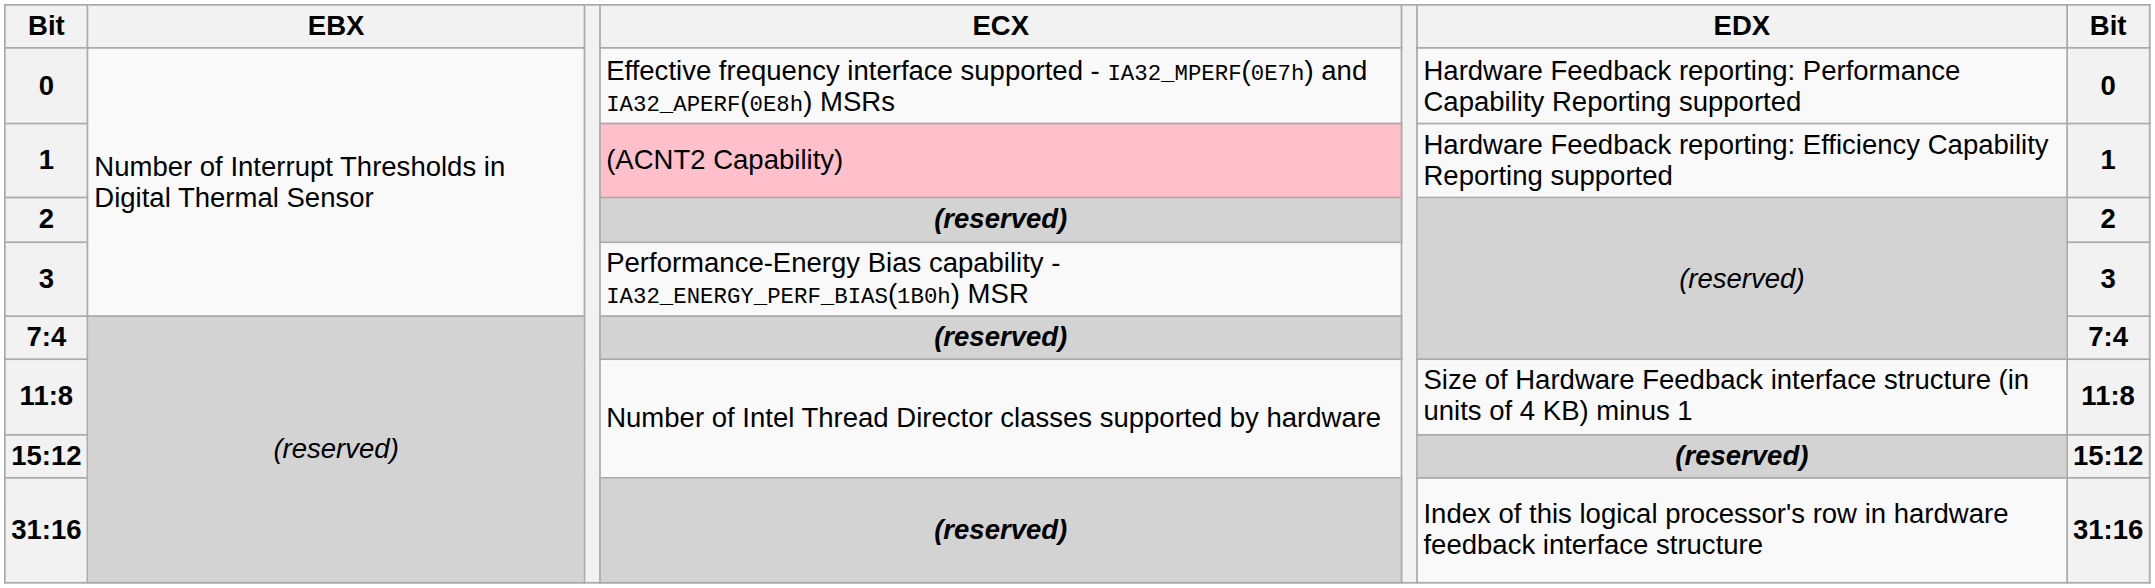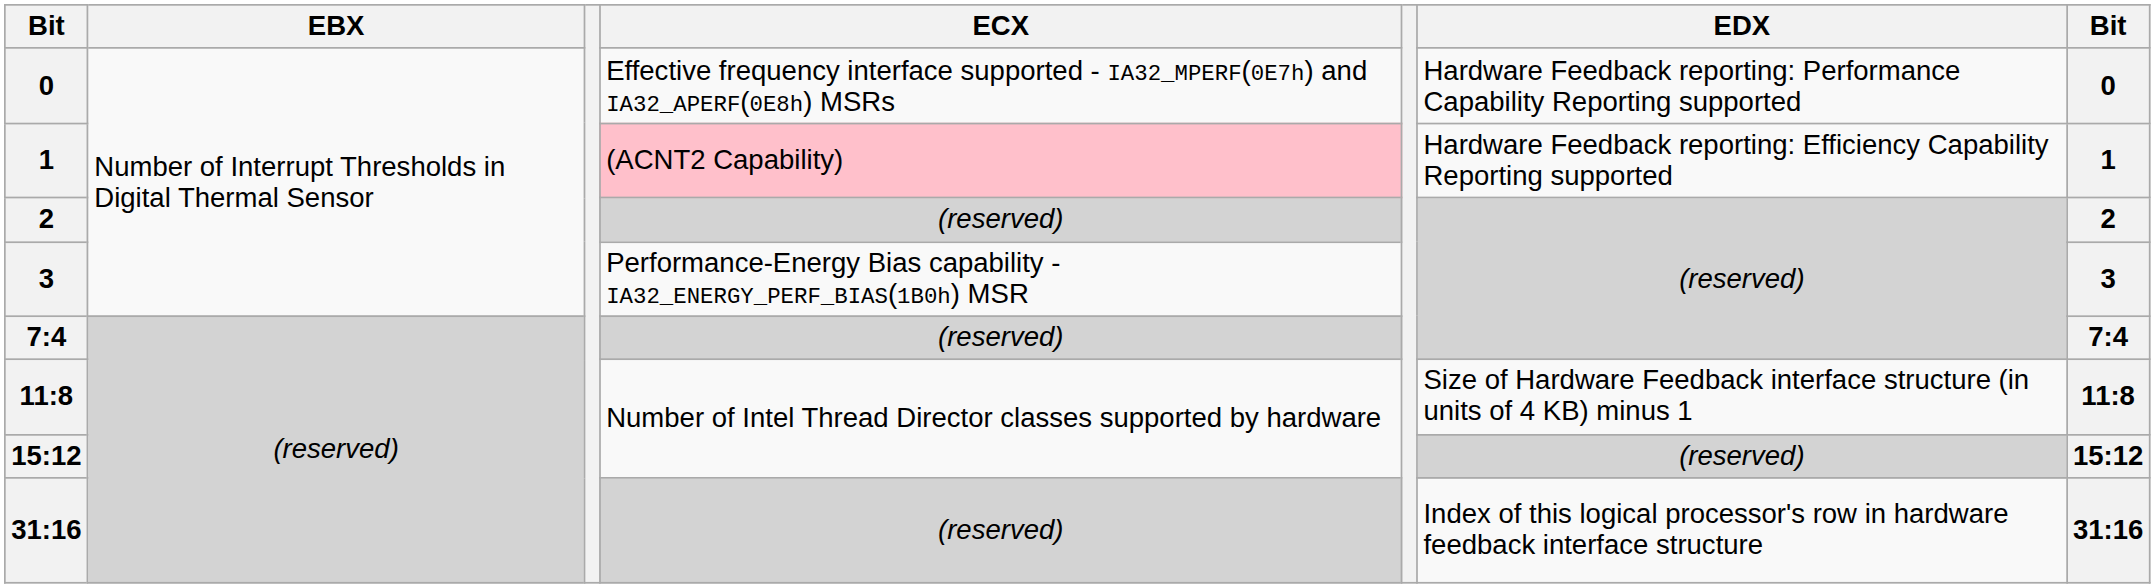row 4 | ECX: bold -> normal
row 6 | ECX: bold -> normal
row 8 | EDX: bold -> normal
row 9 | ECX: bold -> normal
